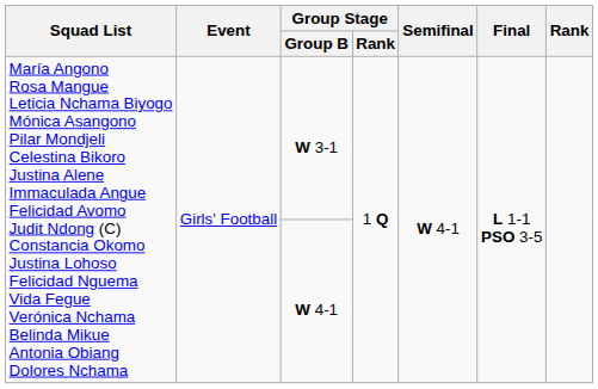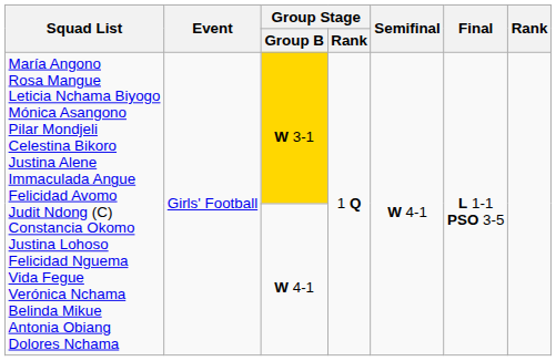W 3-1 | Group Stage / Group B: no background -> gold background
